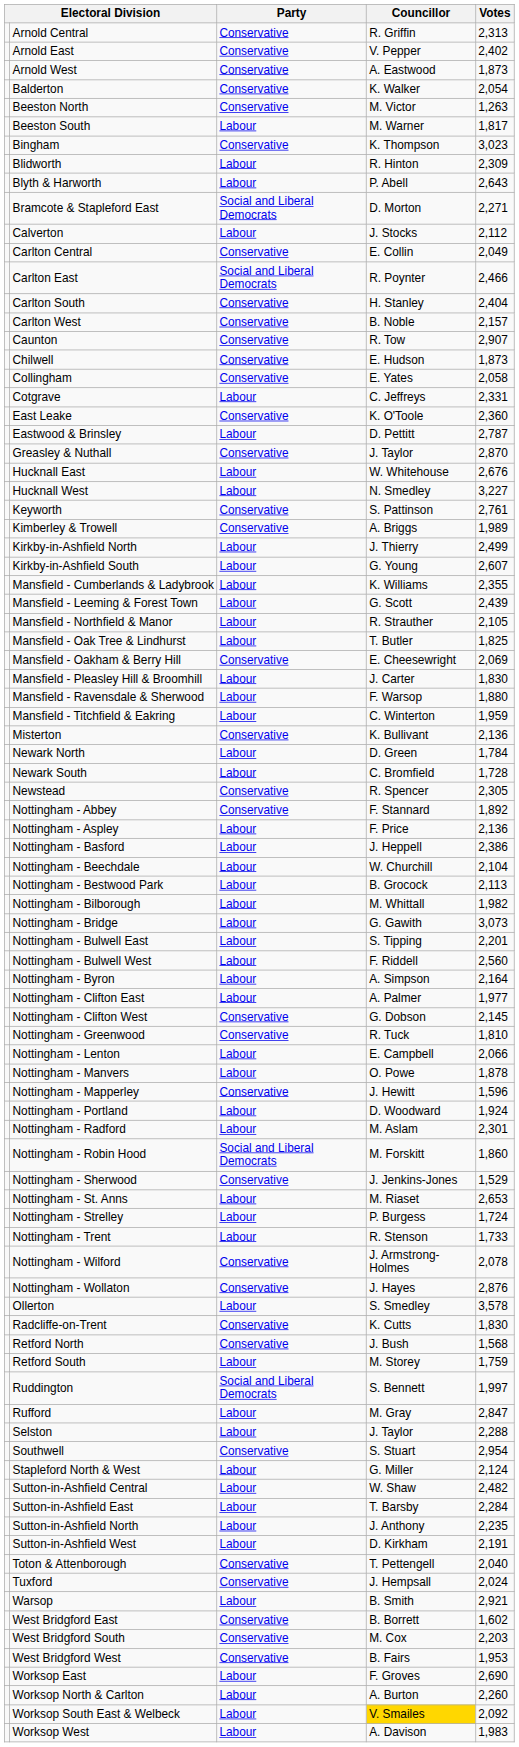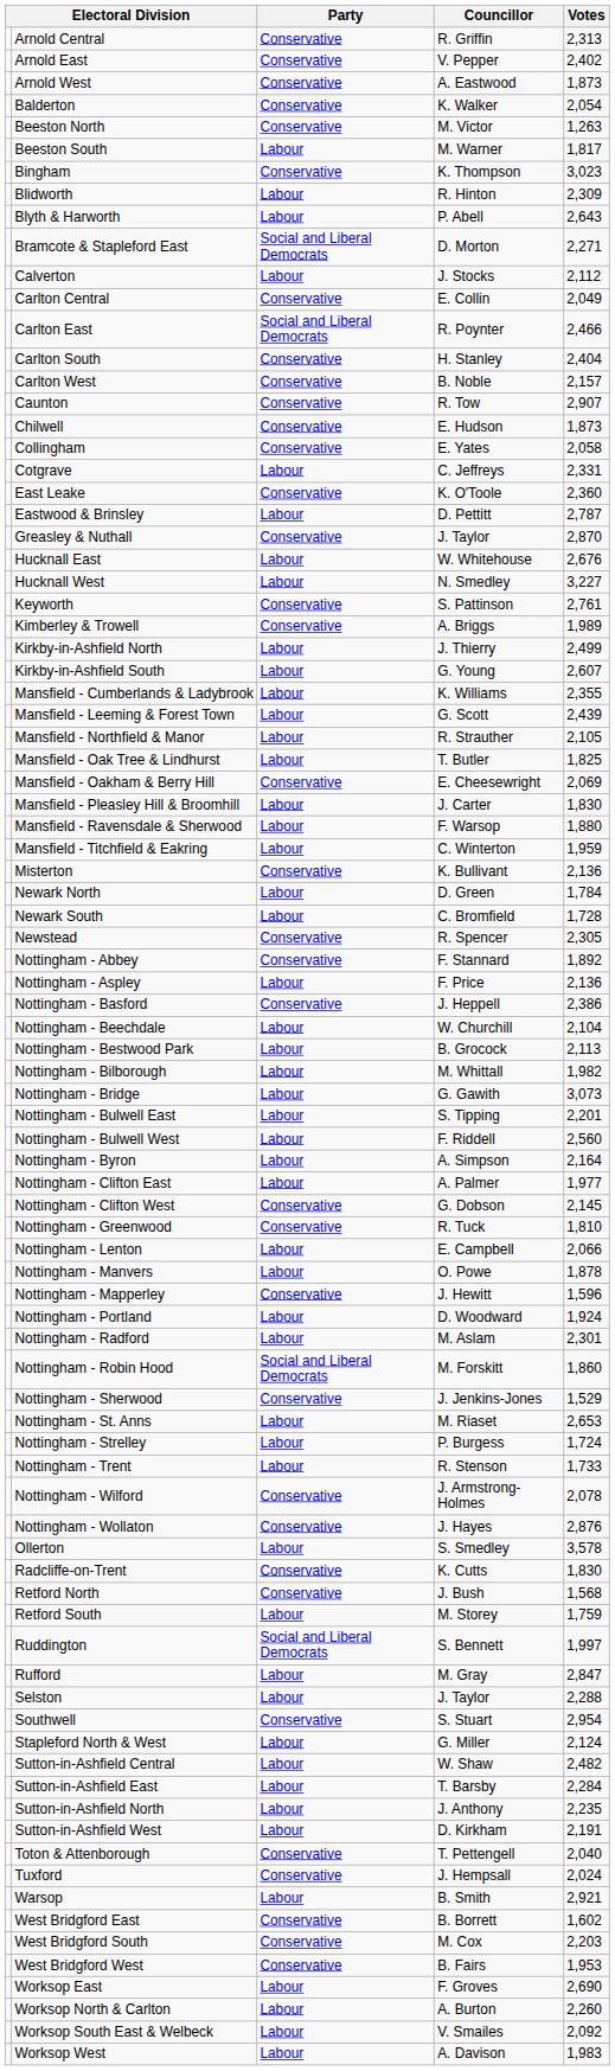Nottingham - Basford | Party: Labour -> Conservative
Worksop South East & Welbeck | Councillor: gold background -> no background
